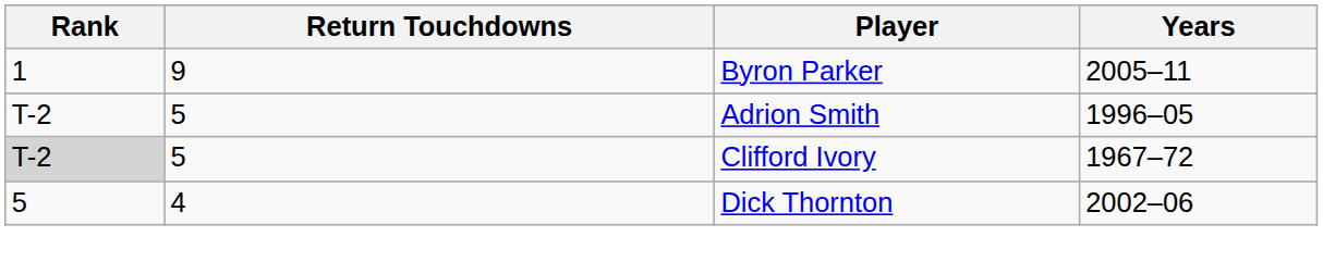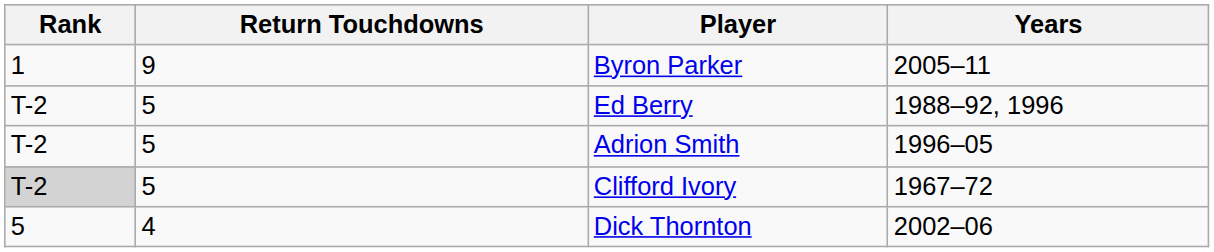+ row: T-2 | 5 | Ed Berry | 1988–92, 1996
